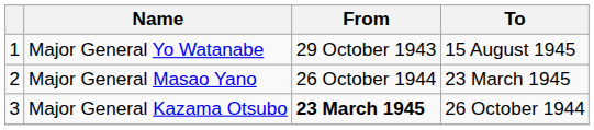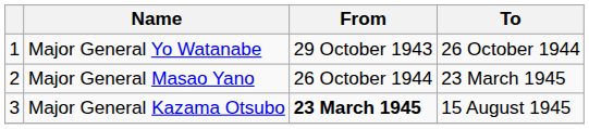Major General Yo Watanabe | To: 15 August 1945 -> 26 October 1944
Major General Kazama Otsubo | To: 26 October 1944 -> 15 August 1945
